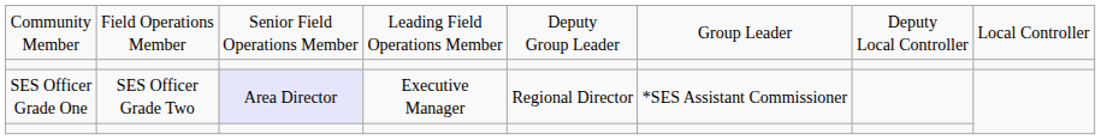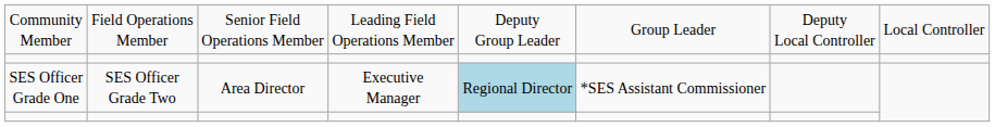SES Officer Grade One | column 3: lavender background -> no background
SES Officer Grade One | column 5: no background -> lightblue background
